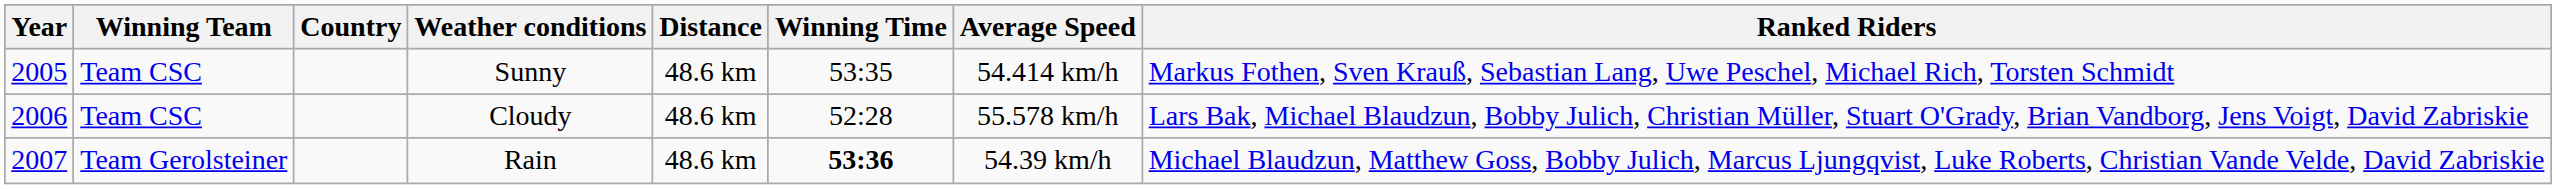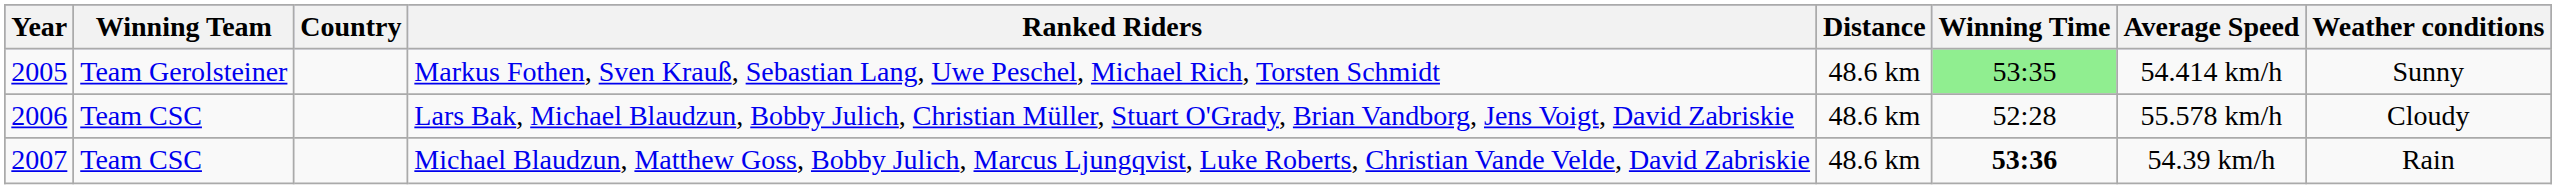columns swapped: Ranked Riders <-> Weather conditions
row 2 | Winning Team: Team CSC -> Team Gerolsteiner
row 2 | Winning Time: no background -> lightgreen background
row 4 | Winning Team: Team Gerolsteiner -> Team CSC
